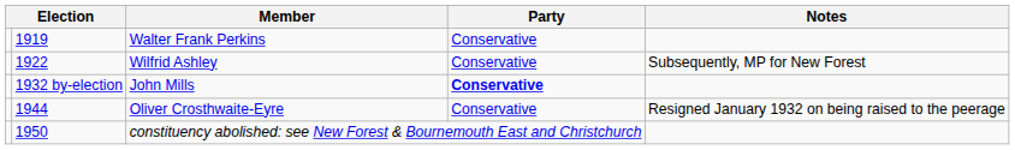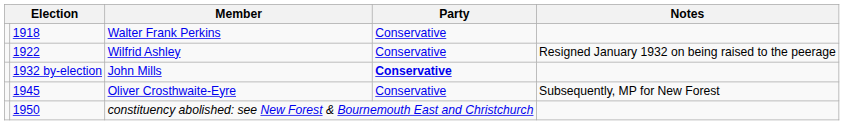Walter Frank Perkins | column 2: 1919 -> 1918
Wilfrid Ashley | Notes: Subsequently, MP for New Forest -> Resigned January 1932 on being raised to the peerage
Oliver Crosthwaite-Eyre | column 2: 1944 -> 1945
Oliver Crosthwaite-Eyre | Notes: Resigned January 1932 on being raised to the peerage -> Subsequently, MP for New Forest
